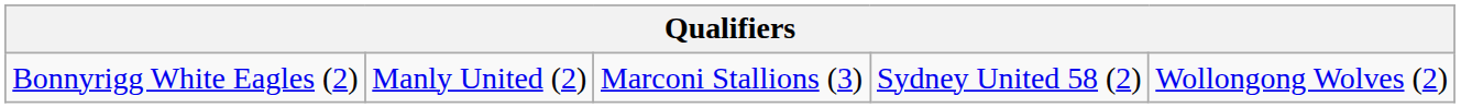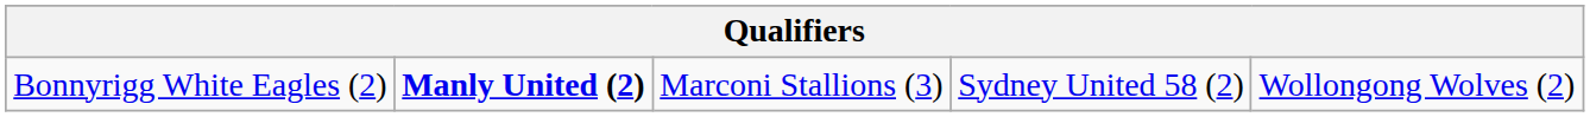Bonnyrigg White Eagles (2) | column 2: normal -> bold
